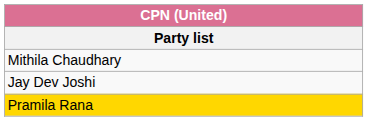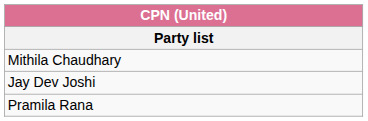row 5 | column 1: gold background -> no background
